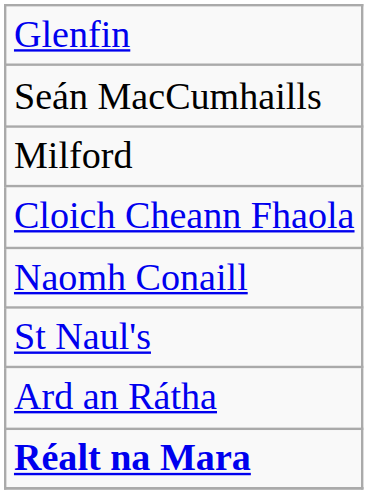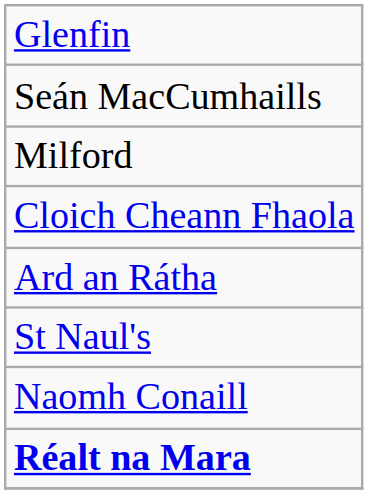row 5 | column 1: Naomh Conaill -> Ard an Rátha
row 7 | column 1: Ard an Rátha -> Naomh Conaill
